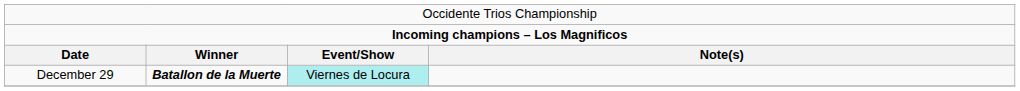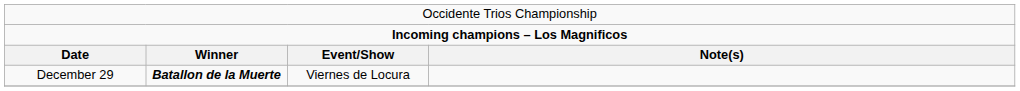December 29 | column 3: paleturquoise background -> no background
